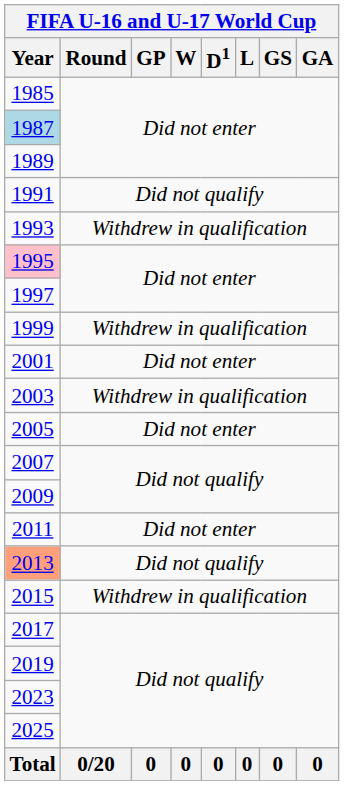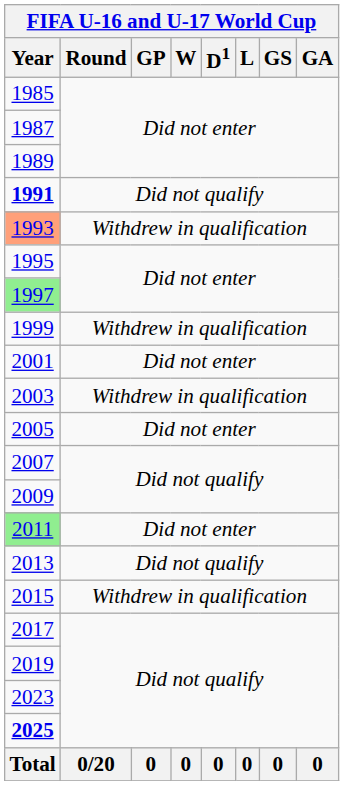1987 | FIFA U-16 and U-17 World Cup / Year: lightblue background -> no background
1991 | FIFA U-16 and U-17 World Cup / Year: normal -> bold
1993 | FIFA U-16 and U-17 World Cup / Year: no background -> lightsalmon background
1995 | FIFA U-16 and U-17 World Cup / Year: pink background -> no background
1997 | FIFA U-16 and U-17 World Cup / Year: no background -> lightgreen background
2011 | FIFA U-16 and U-17 World Cup / Year: no background -> lightgreen background
2013 | FIFA U-16 and U-17 World Cup / Year: lightsalmon background -> no background
2025 | FIFA U-16 and U-17 World Cup / Year: normal -> bold
